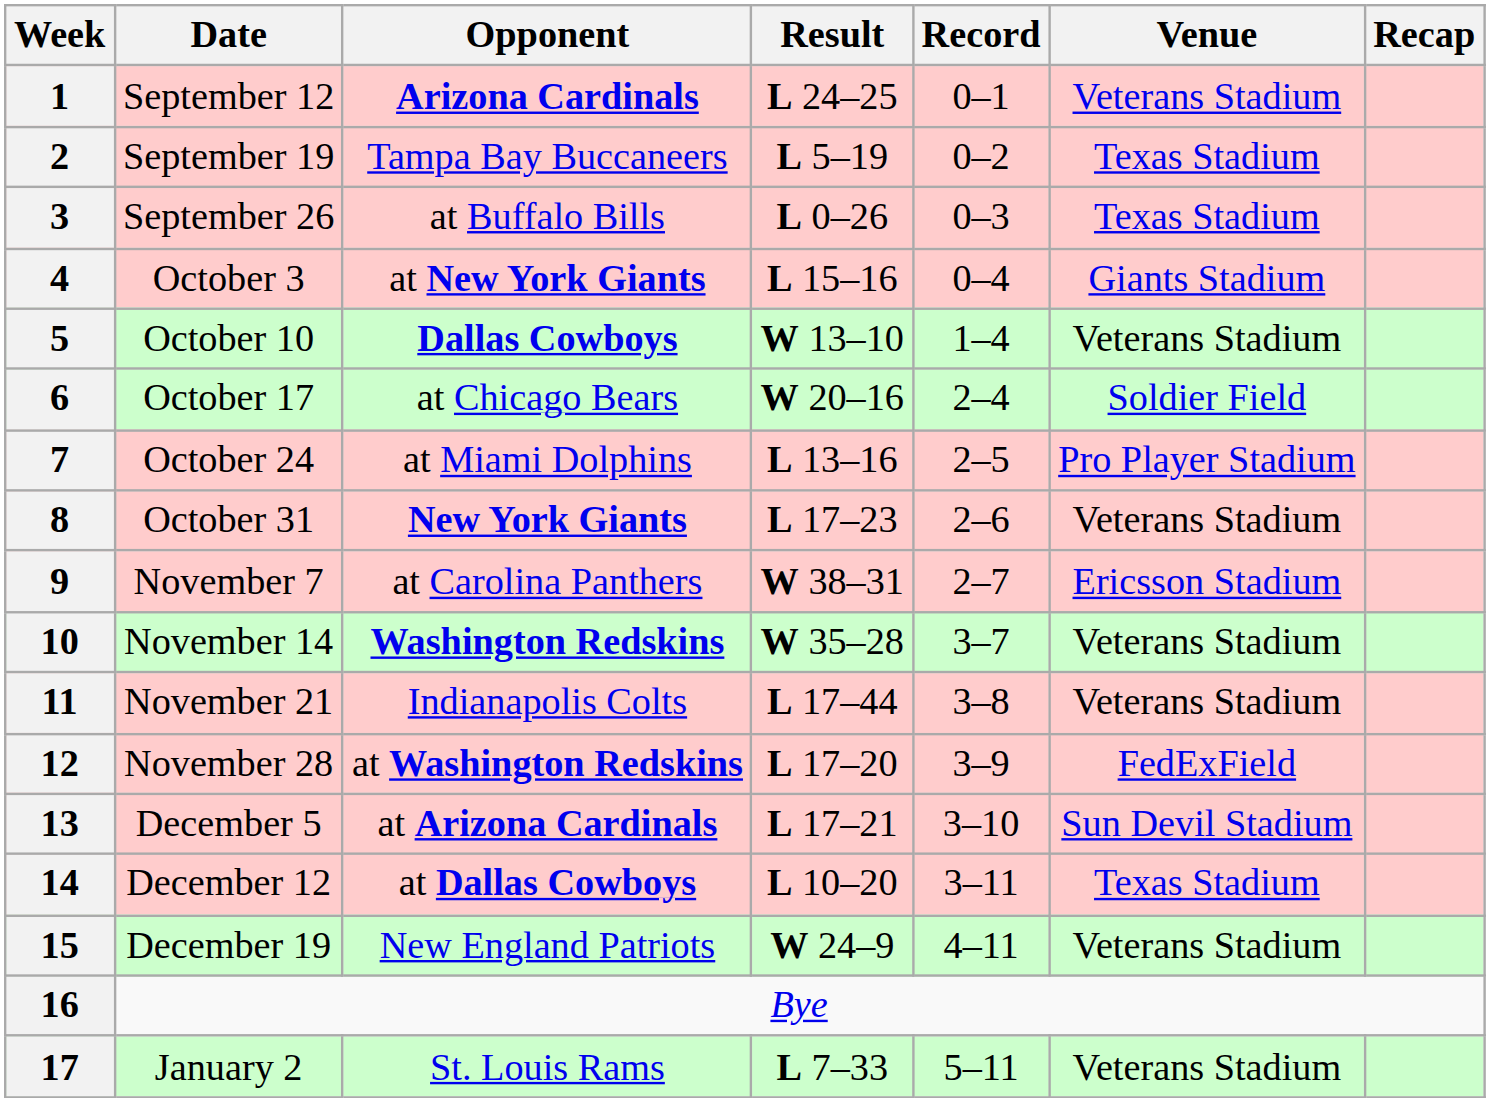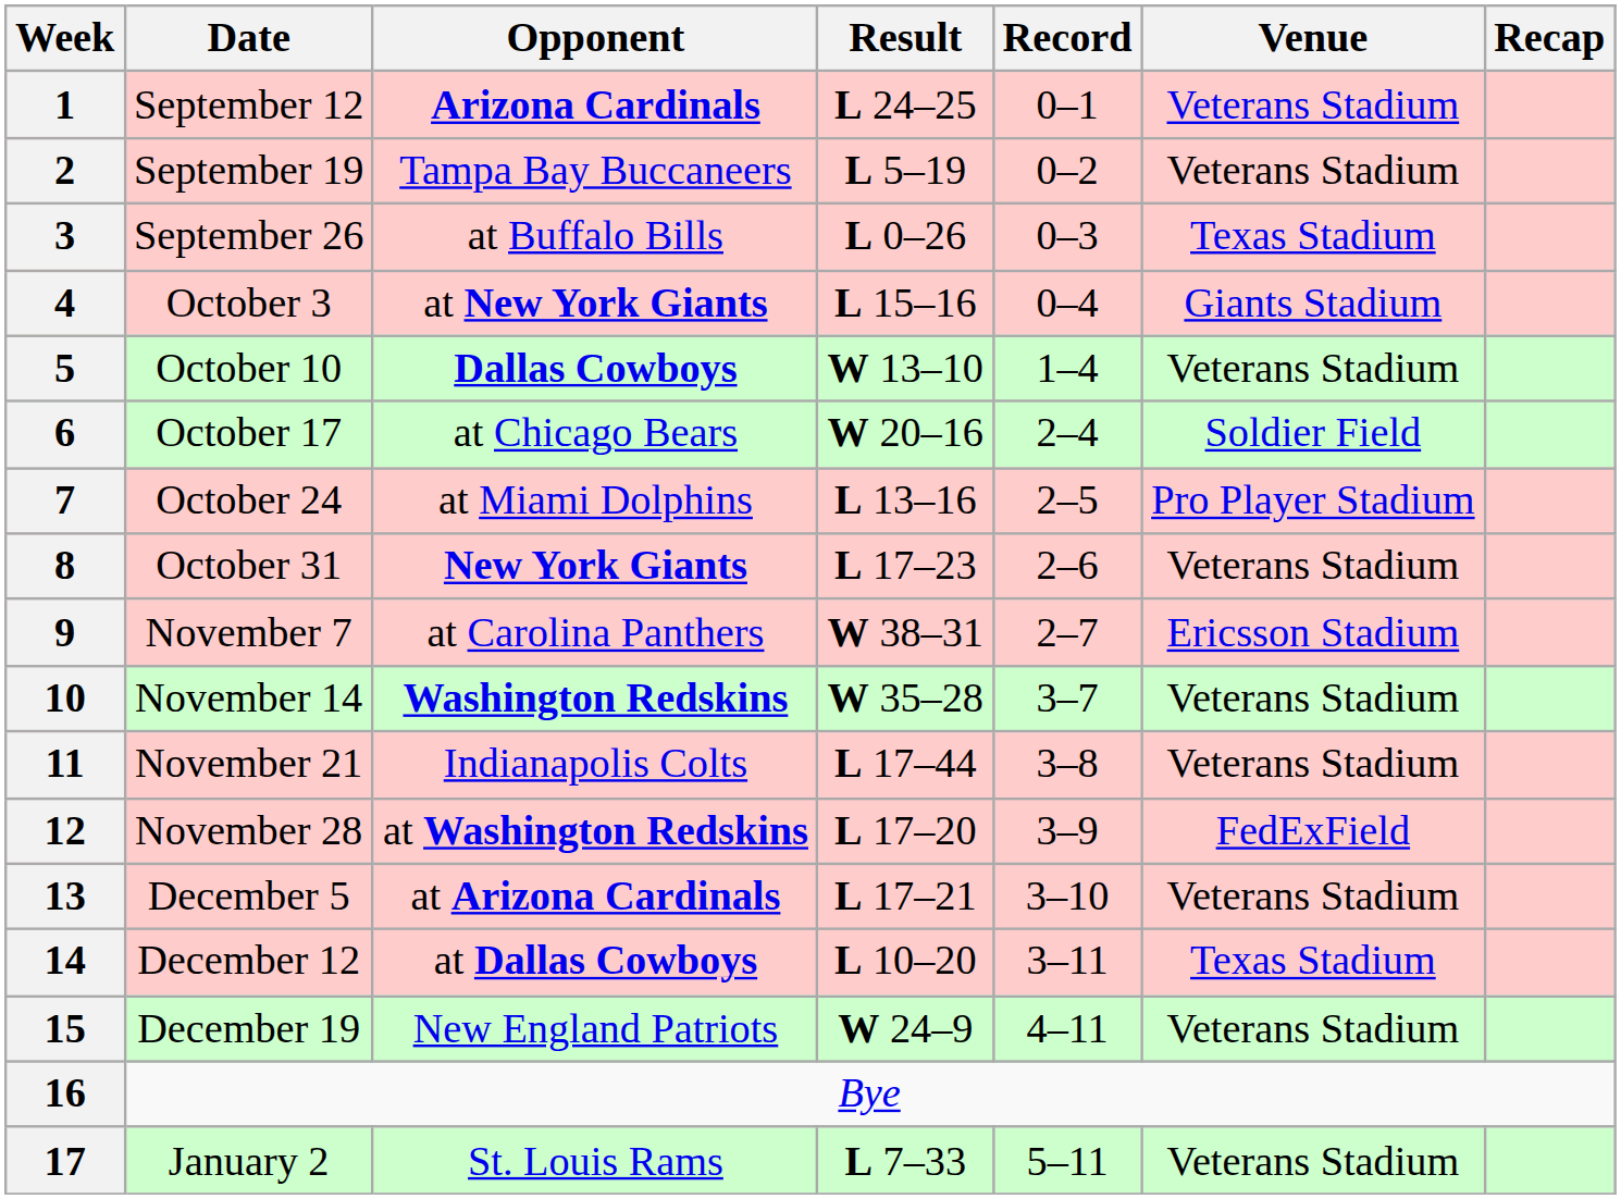2 | Venue: Texas Stadium -> Veterans Stadium
13 | Venue: Sun Devil Stadium -> Veterans Stadium
